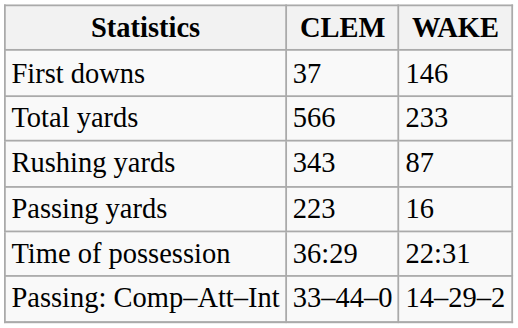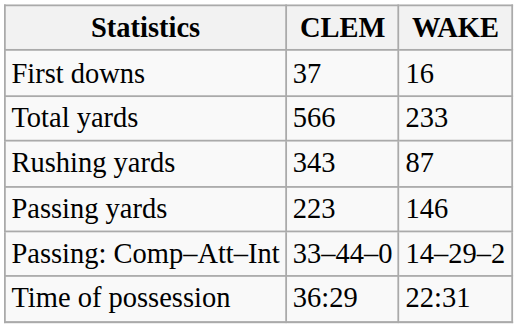First downs | WAKE: 146 -> 16
Passing yards | WAKE: 16 -> 146
rows swapped: Passing: Comp–Att–Int <-> Time of possession
